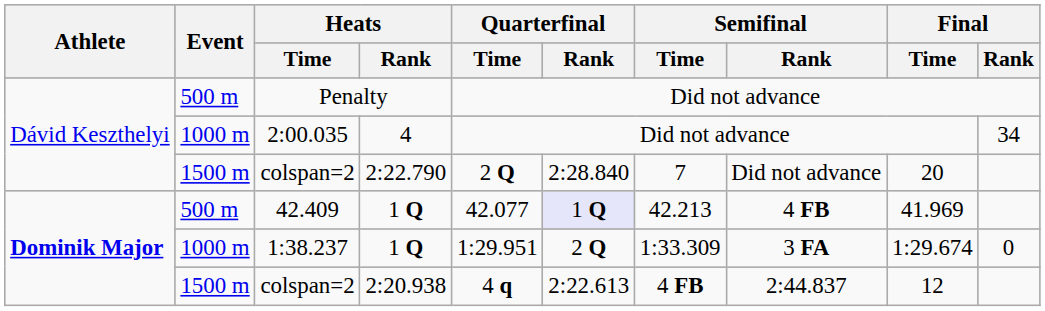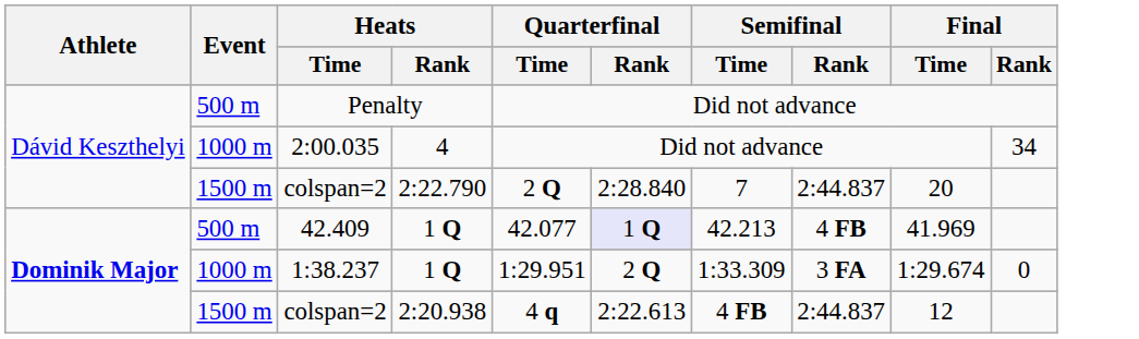colspan=2 / 2:22.790 | Semifinal / Rank: Did not advance -> 2:44.837
